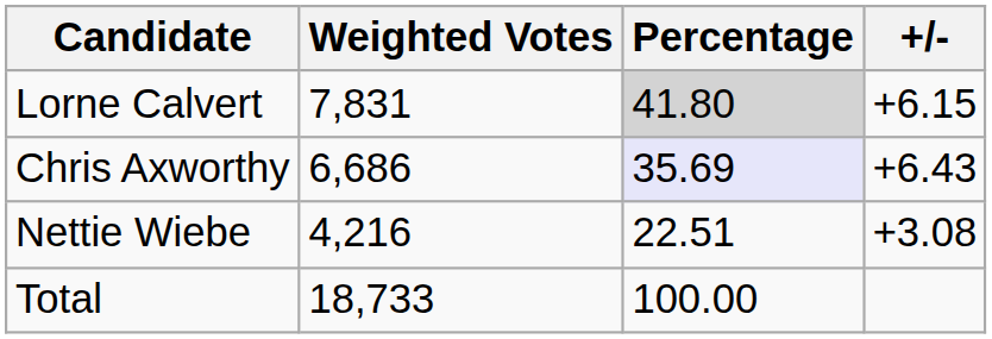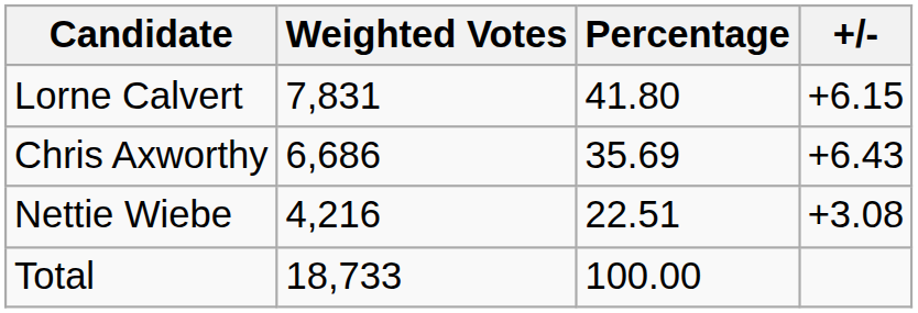Lorne Calvert | Percentage: lightgrey background -> no background
Chris Axworthy | Percentage: lavender background -> no background
